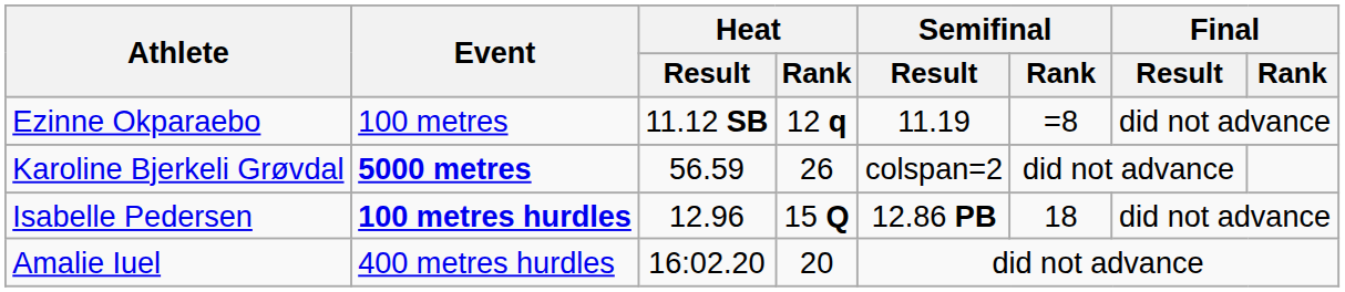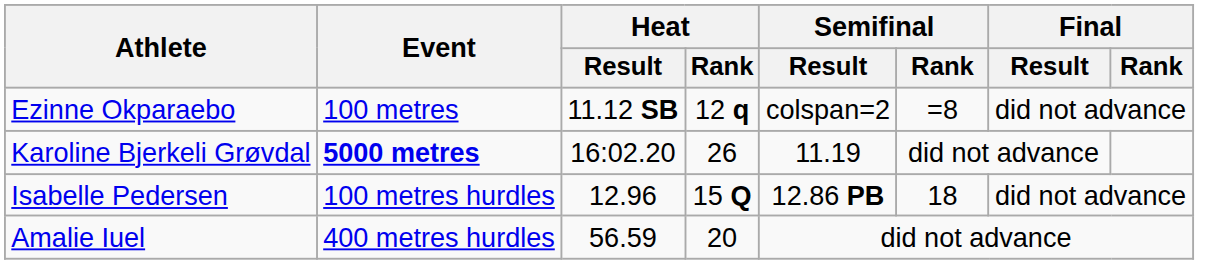Ezinne Okparaebo | Semifinal / Result: 11.19 -> colspan=2
Karoline Bjerkeli Grøvdal | Heat / Result: 56.59 -> 16:02.20
Karoline Bjerkeli Grøvdal | Semifinal / Result: colspan=2 -> 11.19
Isabelle Pedersen | Event: bold -> normal
Amalie Iuel | Heat / Result: 16:02.20 -> 56.59
